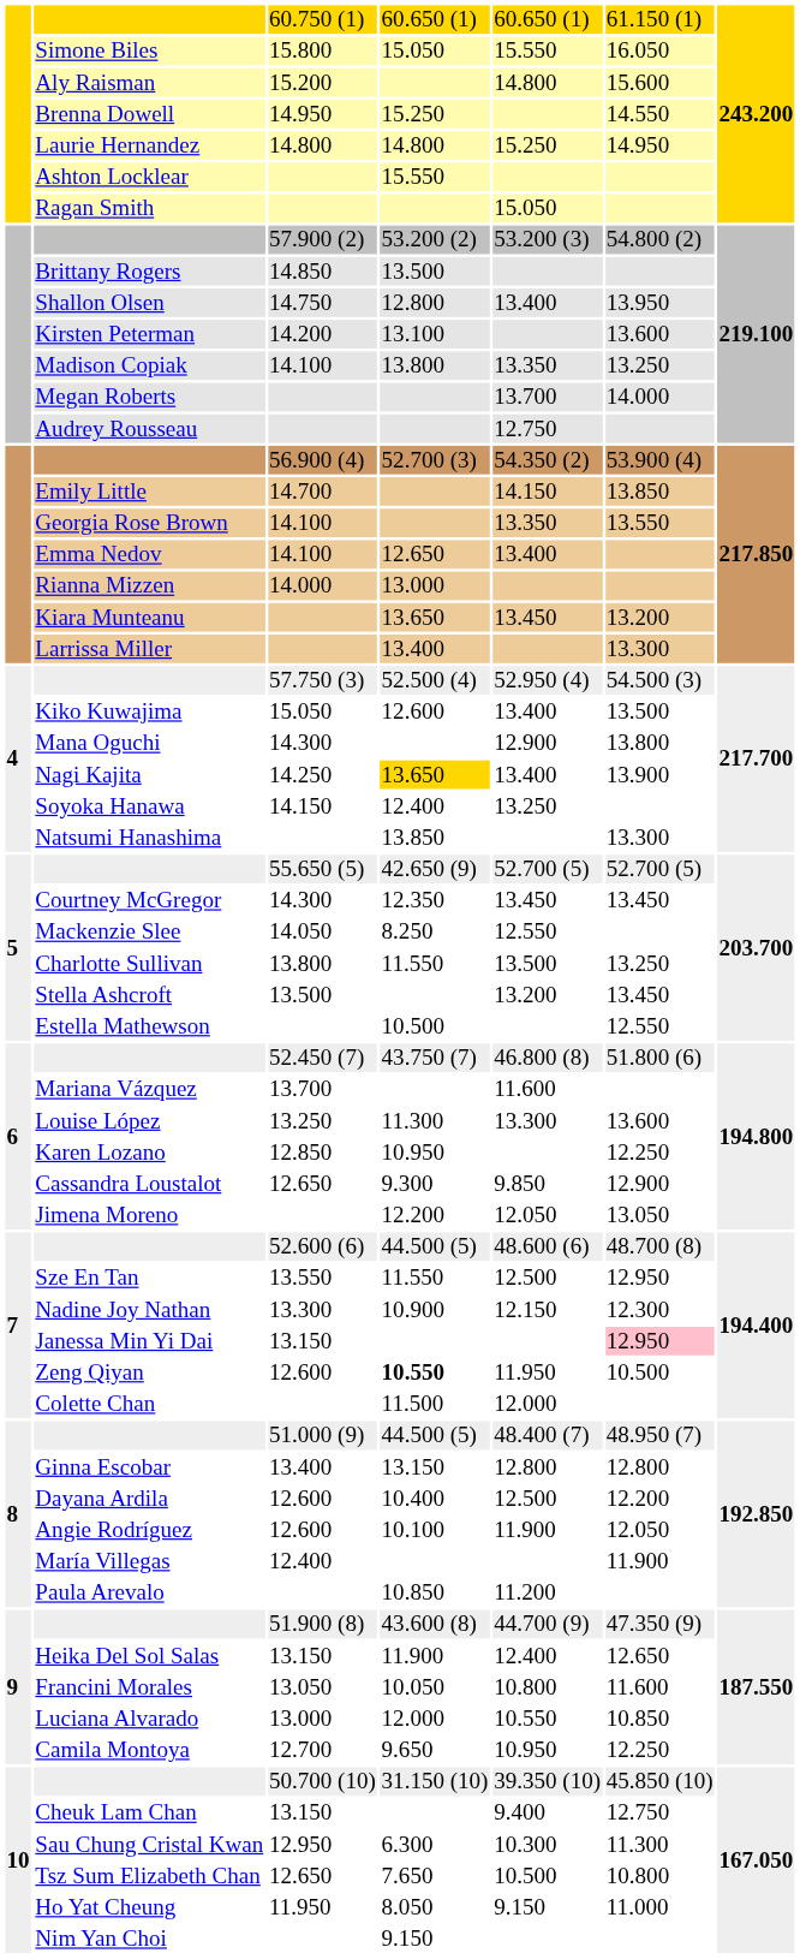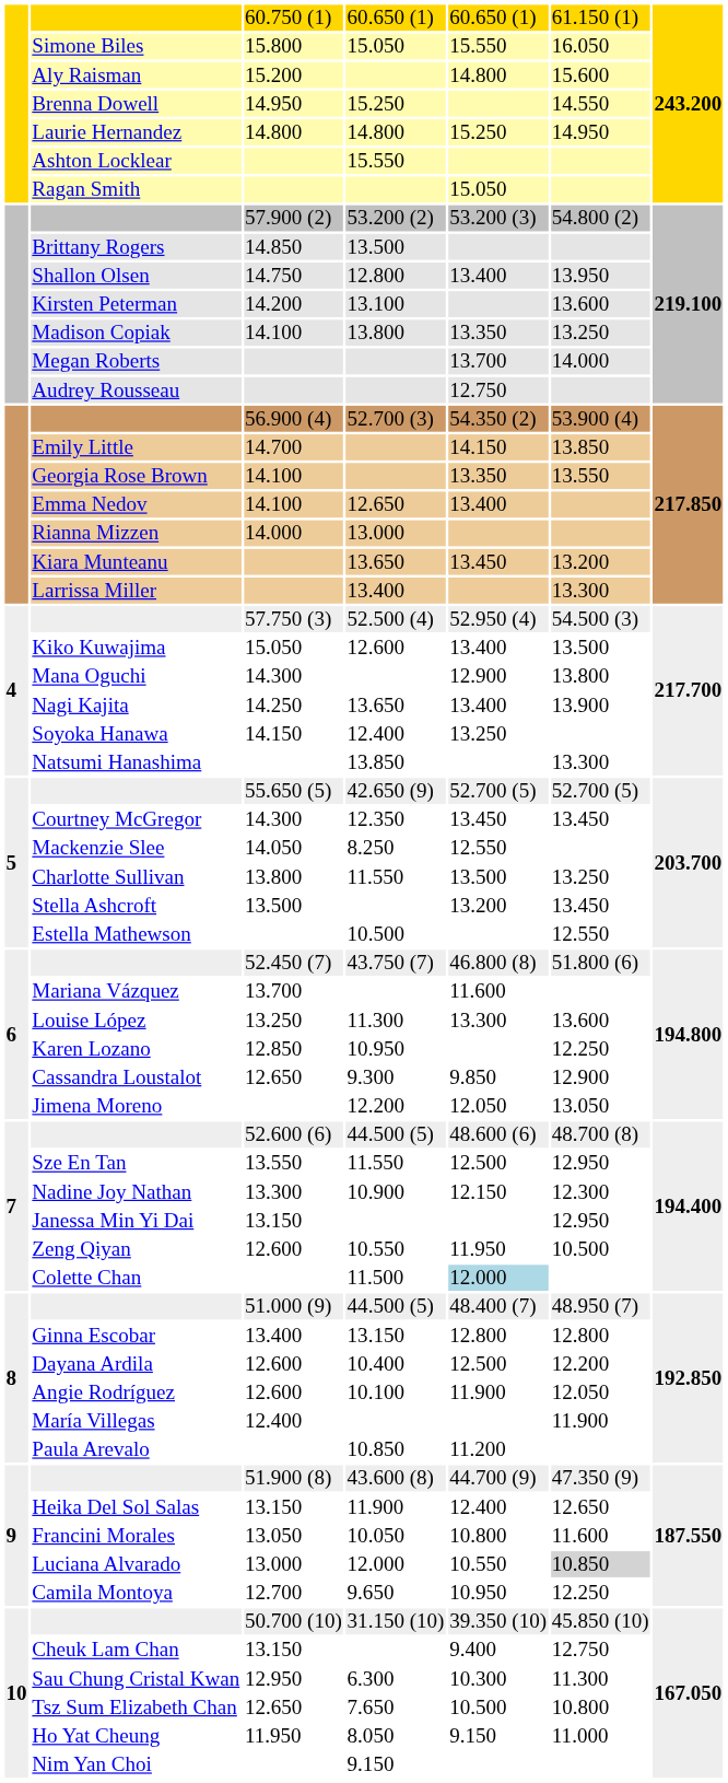Nagi Kajita | column 4: gold background -> no background
Janessa Min Yi Dai | column 6: pink background -> no background
Zeng Qiyan | column 4: bold -> normal
Colette Chan | column 5: no background -> lightblue background
Luciana Alvarado | column 6: no background -> lightgrey background
